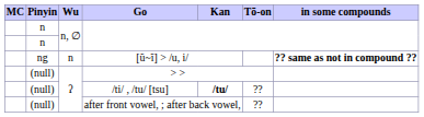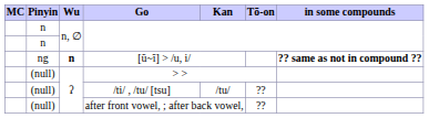[ũ~ĩ] > /u, i/ | Wu: normal -> bold
/ti/ , /tu/ [tsu] | Kan: bold -> normal
